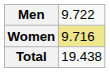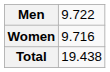Women | column 2: khaki background -> no background
